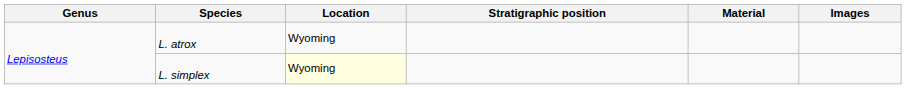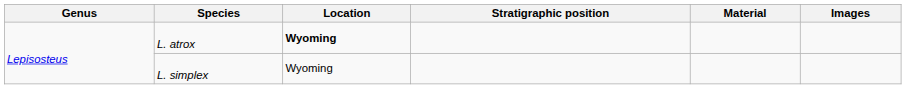L. atrox | Location: normal -> bold
L. simplex | Location: lightyellow background -> no background
